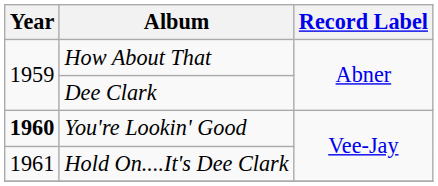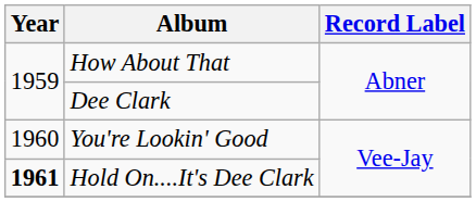You're Lookin' Good | Year: bold -> normal
Hold On....It's Dee Clark | Year: normal -> bold
